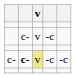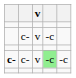row 5 | column 1: normal -> bold
row 5 | column 2: bold -> normal
row 5 | v: khaki background -> no background
row 5 | column 4: no background -> lightgreen background
